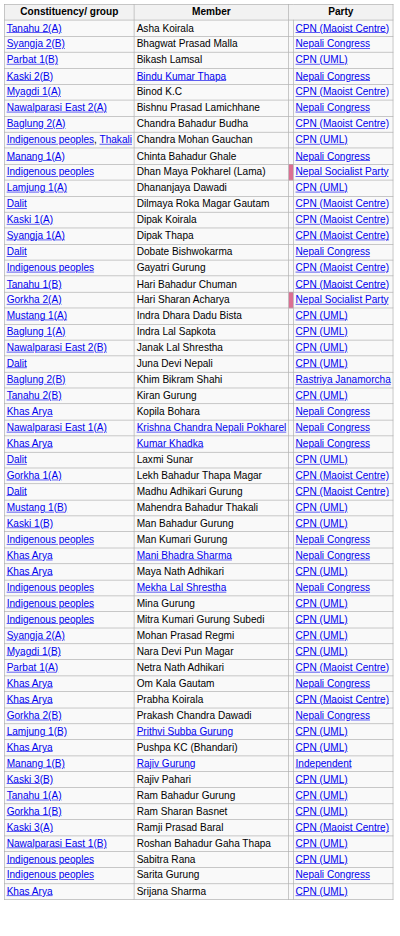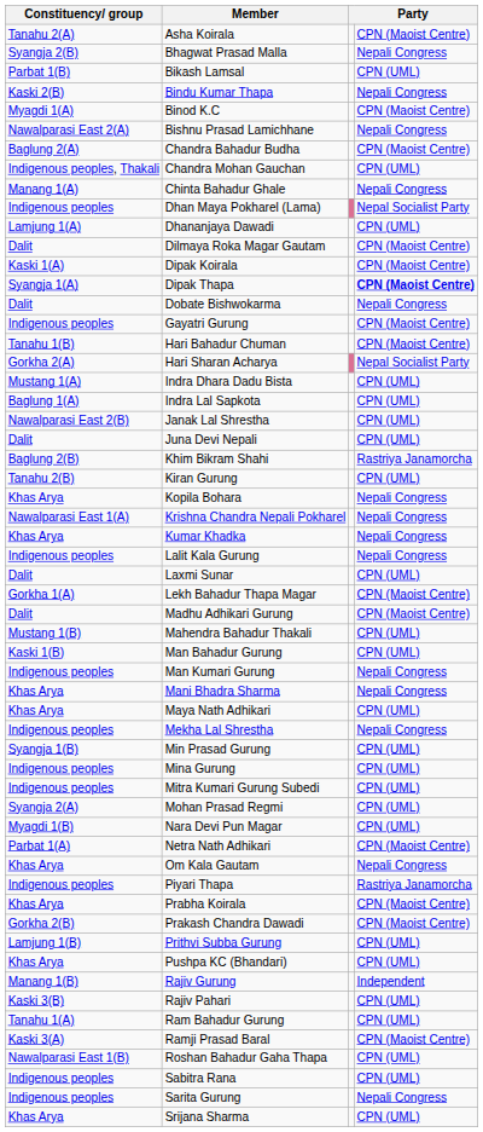Dipak Thapa | column 4: normal -> bold
+ row: Indigenous peoples | Lalit Kala Gurung | Nepali Congress
+ row: Syangja 1(B) | Min Prasad Gurung | CPN (UML)
+ row: Indigenous peoples | Piyari Thapa | Rastriya Janamorcha
Prakash Chandra Dawadi | column 4: Nepali Congress -> CPN (Maoist Centre)
- row: Gorkha 1(B) | Ram Sharan Basnet | CPN (UML)
